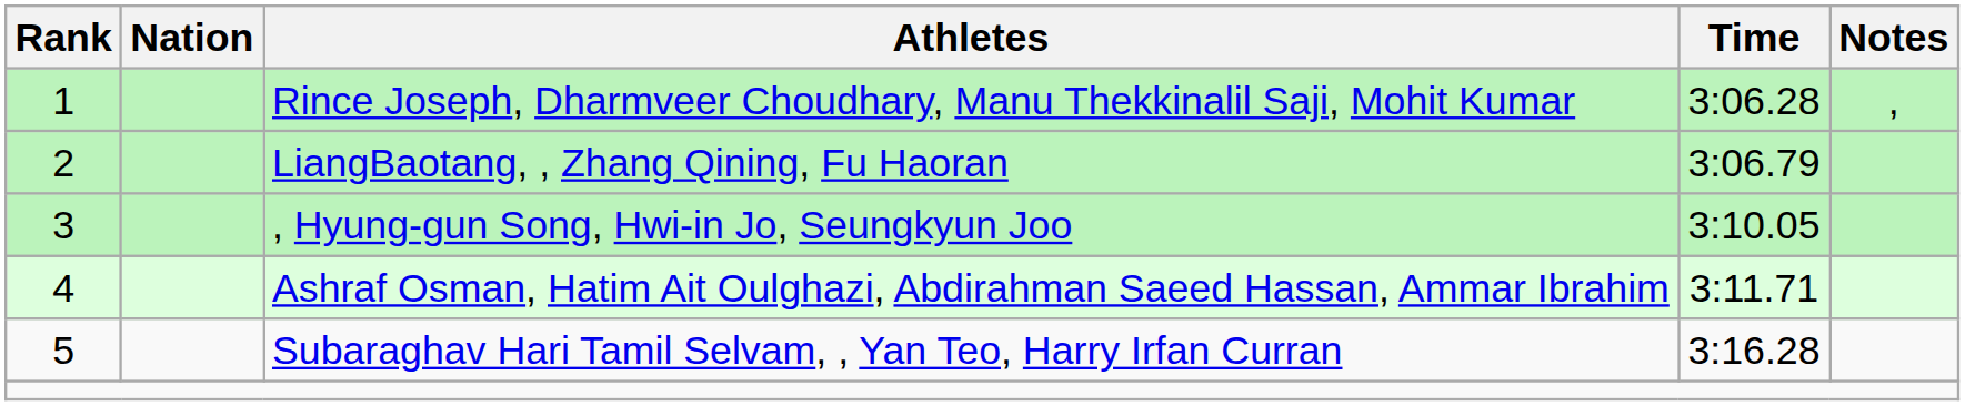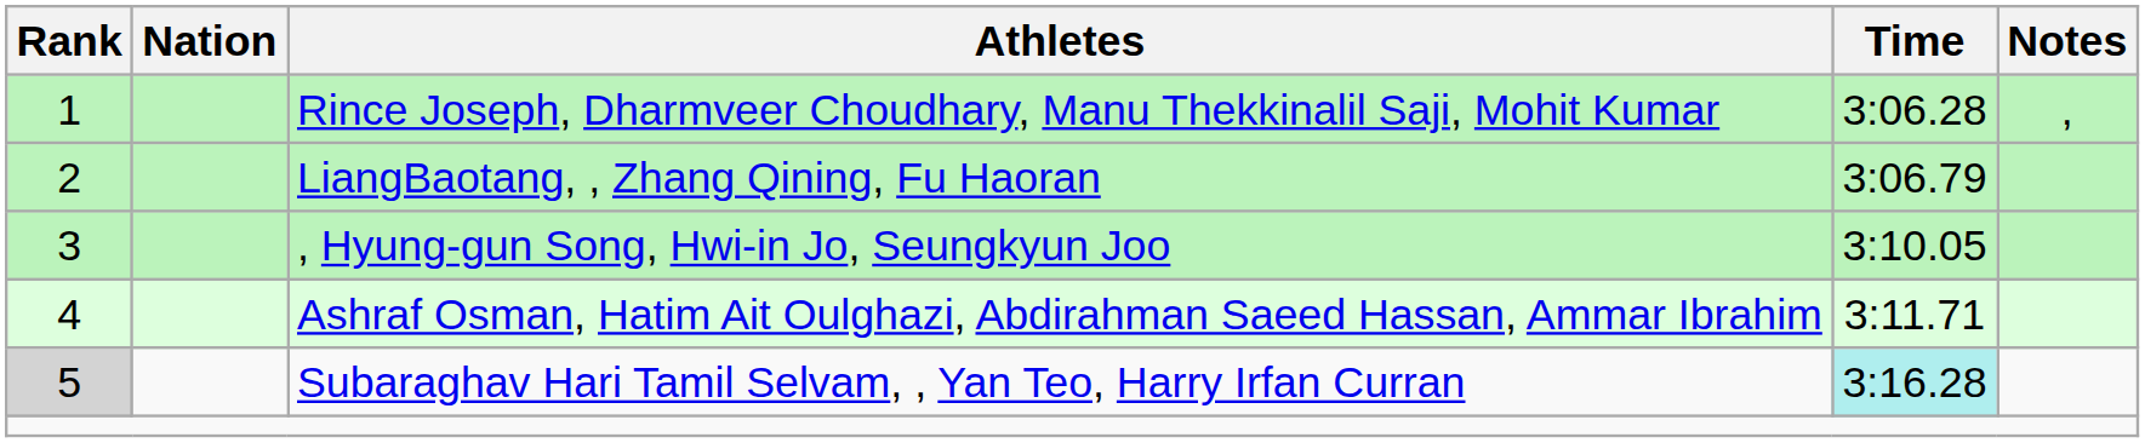Subaraghav Hari Tamil Selvam, , Yan Teo, Harry Irfan Curran | Rank: no background -> lightgrey background
Subaraghav Hari Tamil Selvam, , Yan Teo, Harry Irfan Curran | Time: no background -> paleturquoise background
